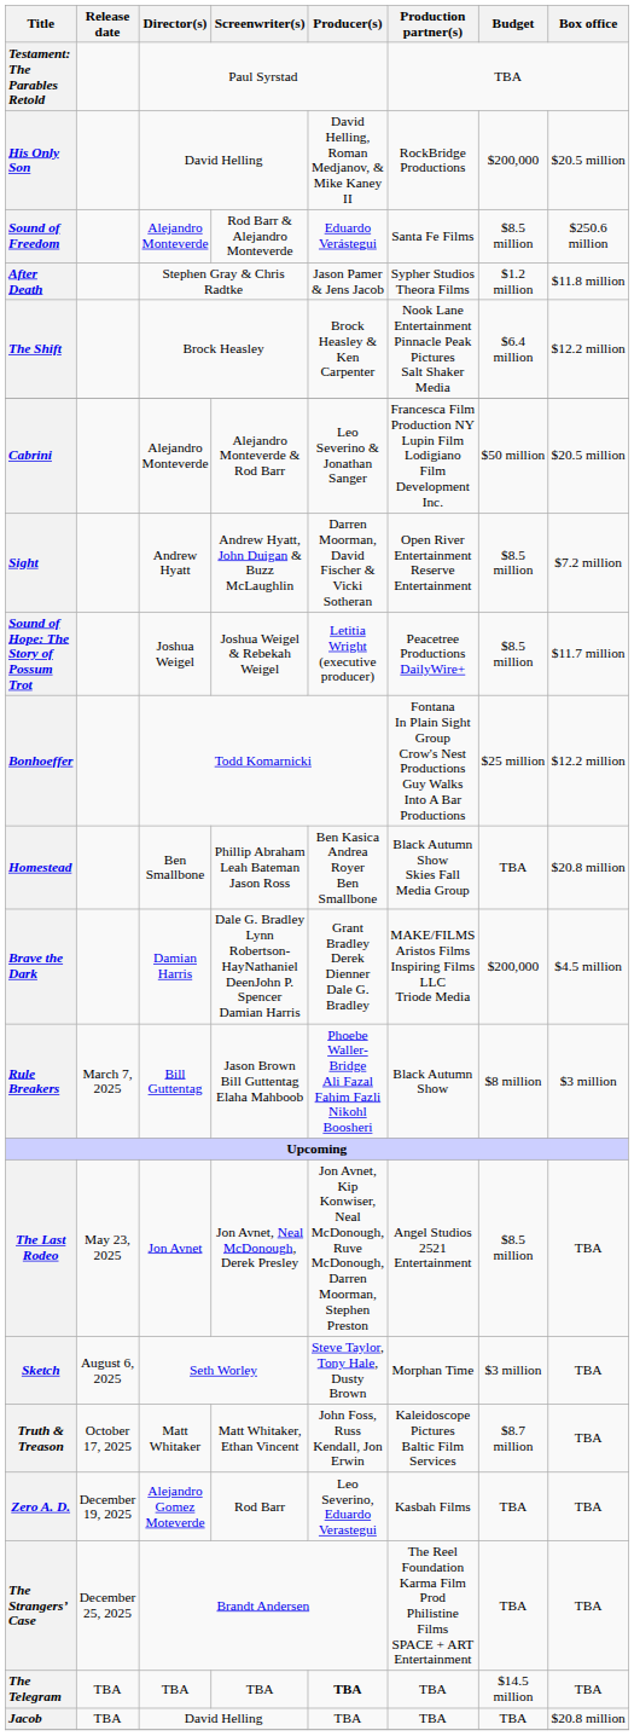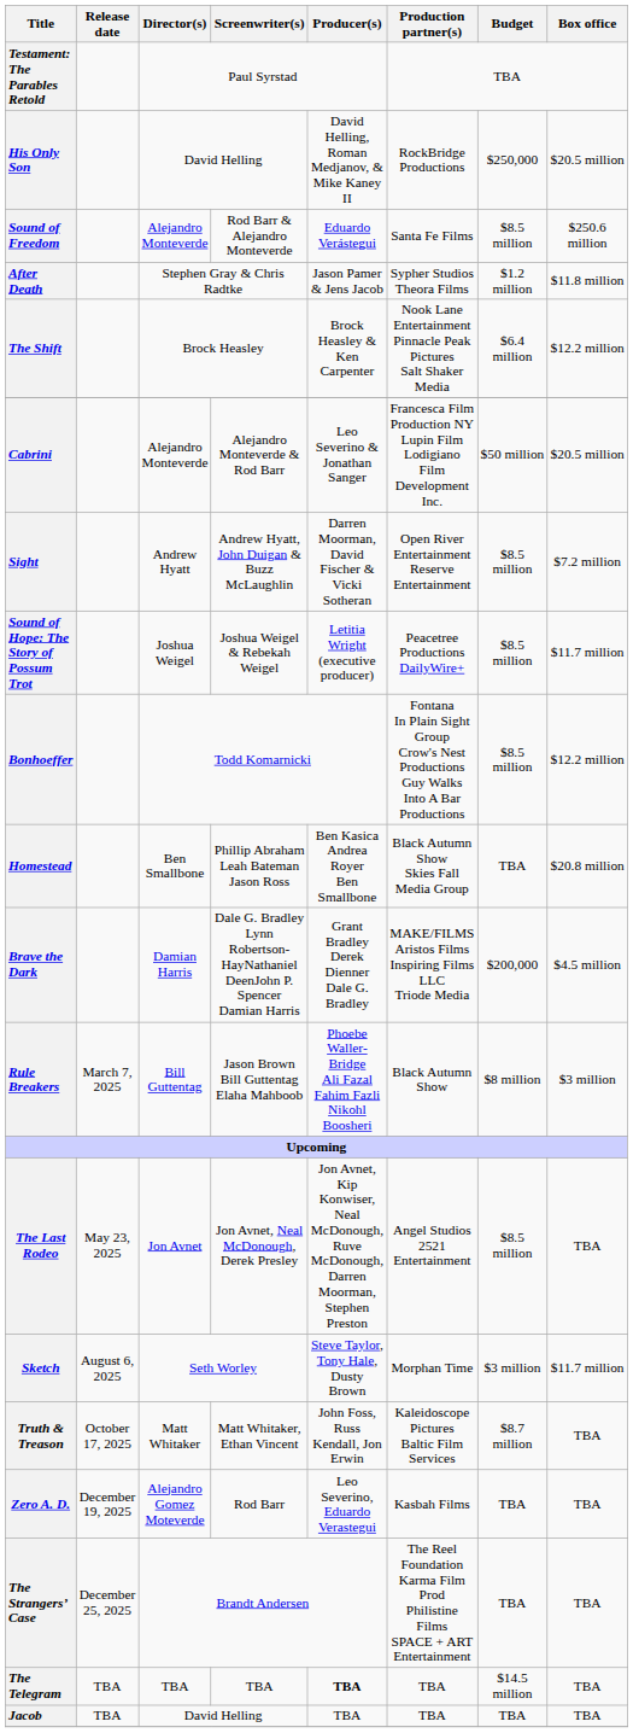His Only Son | Budget: $200,000 -> $250,000
Bonhoeffer | Budget: $25 million -> $8.5 million
Sketch | Box office: TBA -> $11.7 million
Jacob | Box office: $20.8 million -> TBA
